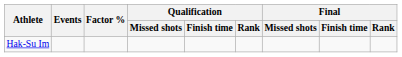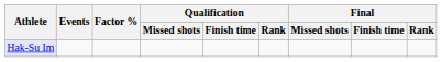Hak-Su Im | Athlete: no background -> lavender background
